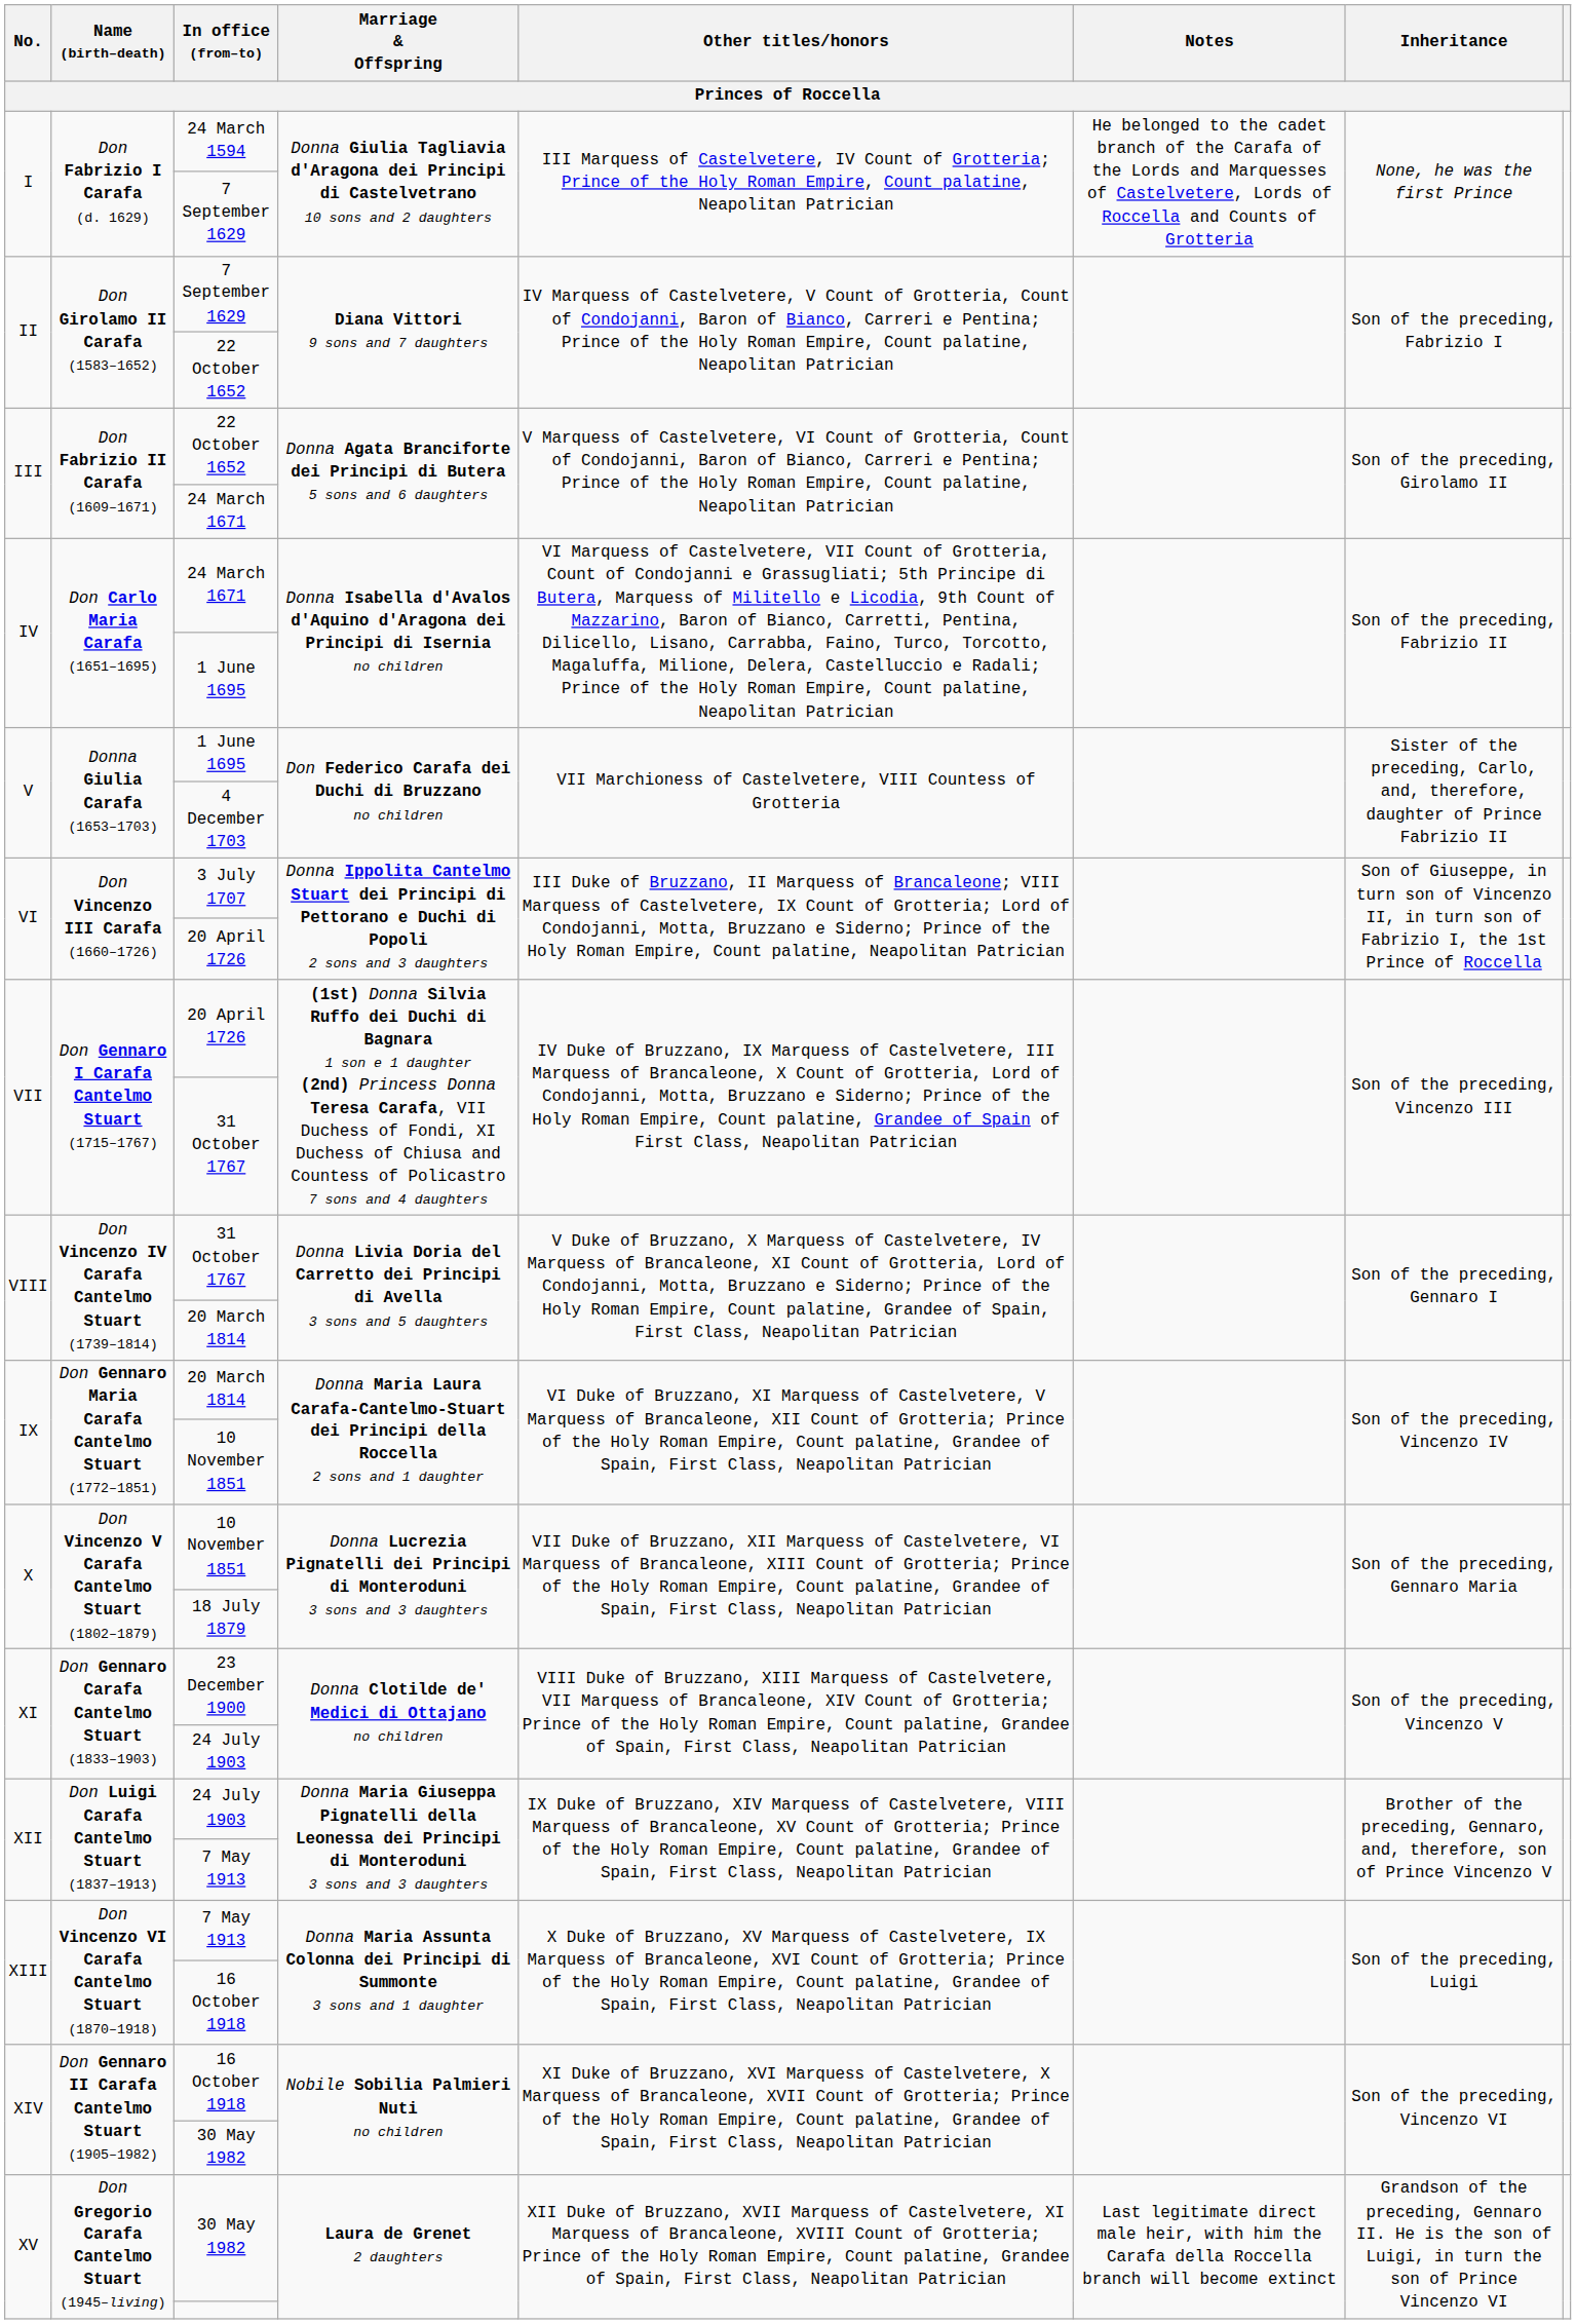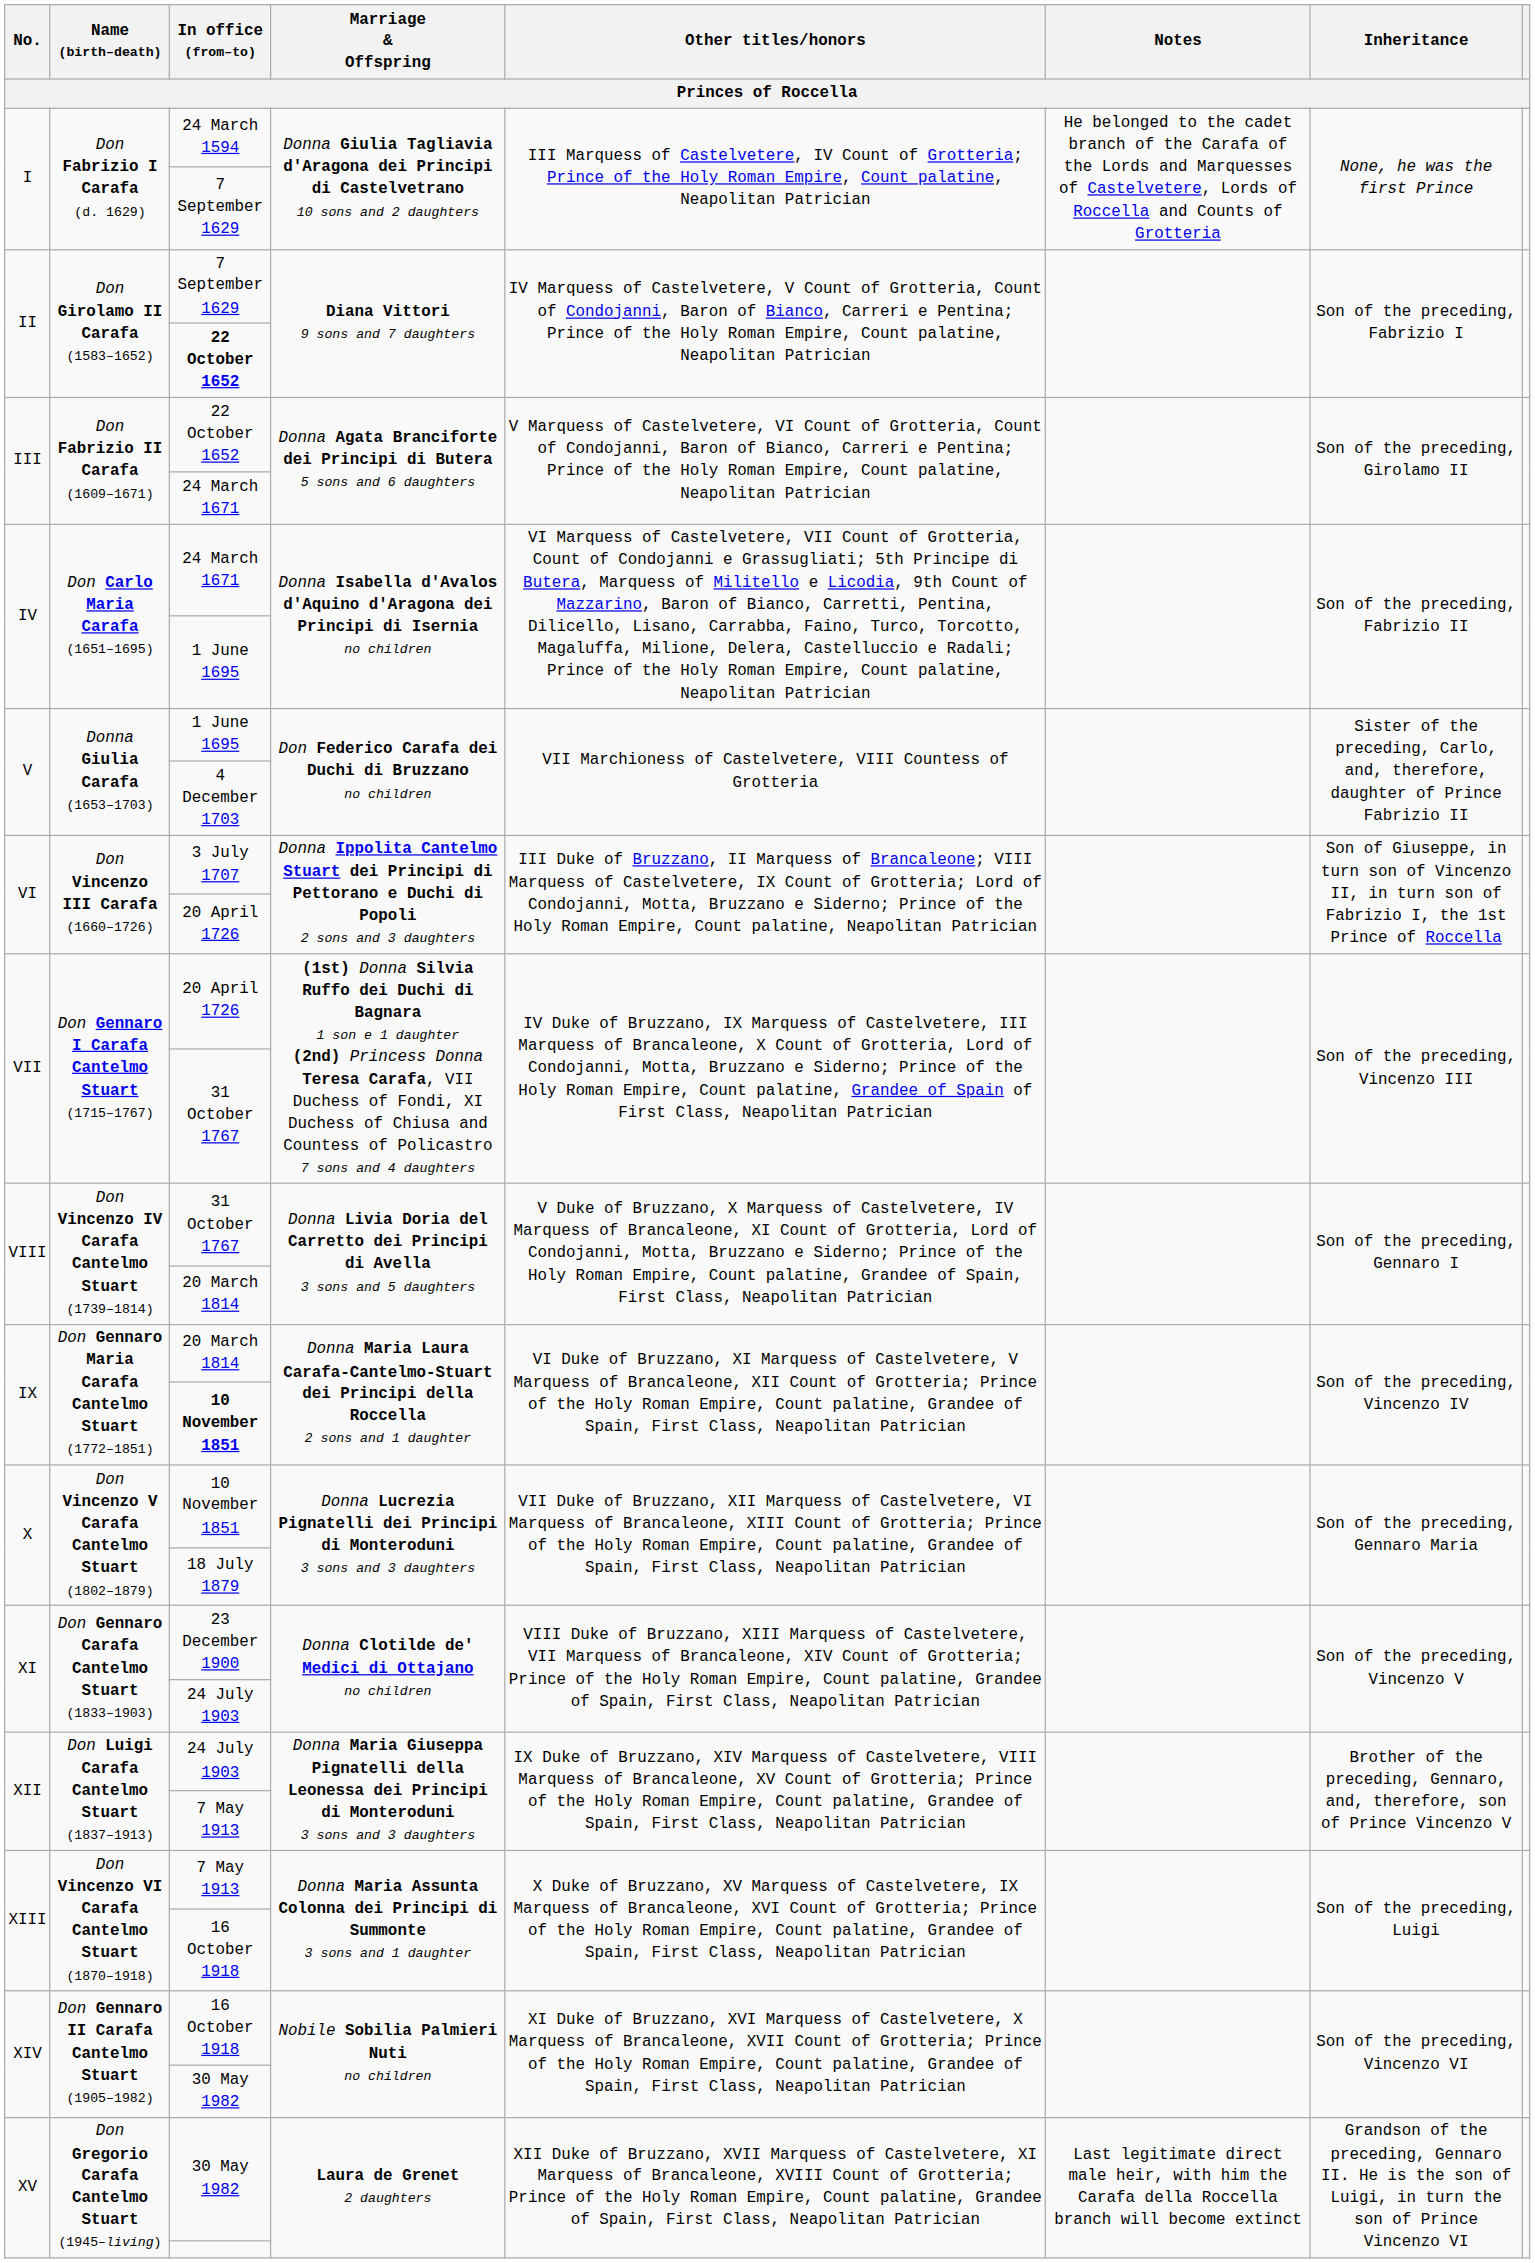II / 22 October 1652 | In office (from–to): normal -> bold
IX / 10 November 1851 | In office (from–to): normal -> bold
